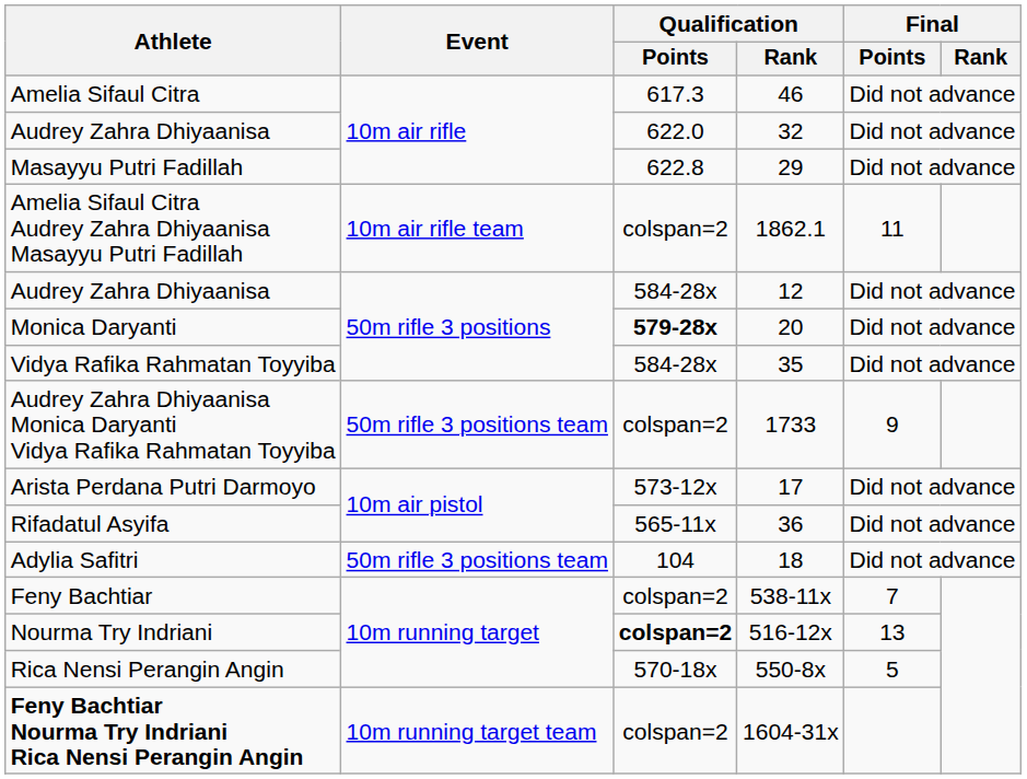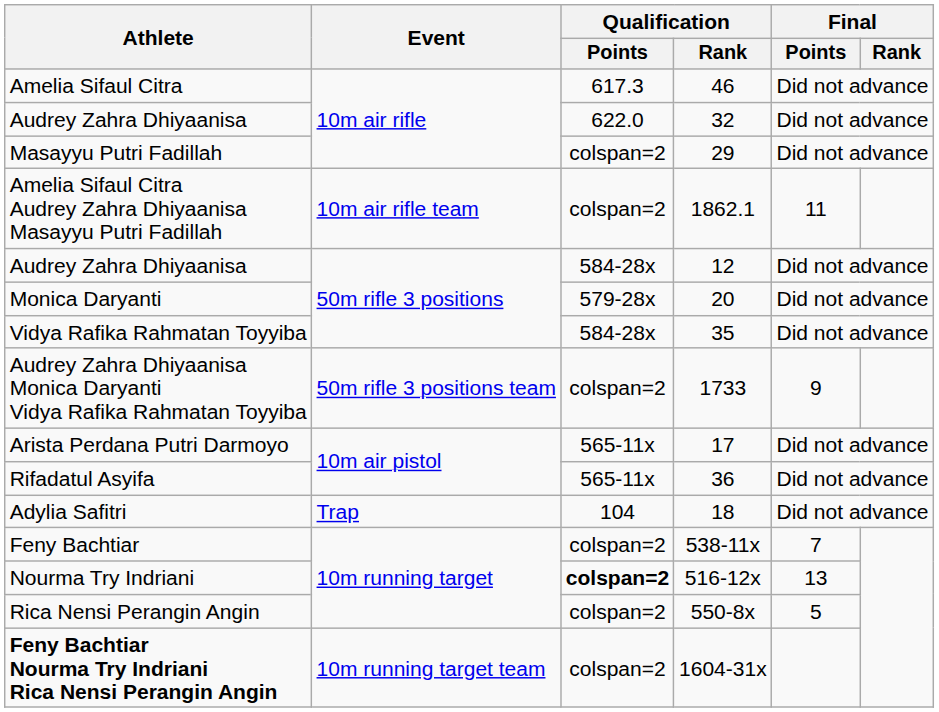Masayyu Putri Fadillah | Qualification / Points: 622.8 -> colspan=2
Monica Daryanti | Qualification / Points: bold -> normal
Arista Perdana Putri Darmoyo | Qualification / Points: 573-12x -> 565-11x
Adylia Safitri | Event: 50m rifle 3 positions team -> Trap
Rica Nensi Perangin Angin | Qualification / Points: 570-18x -> colspan=2
